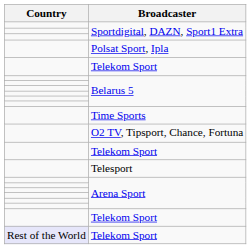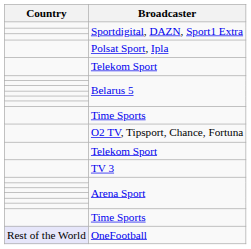row 16 | Broadcaster: Telesport -> TV 3
row 23 | Broadcaster: Telekom Sport -> Time Sports
row 24 | Broadcaster: Telekom Sport -> OneFootball
